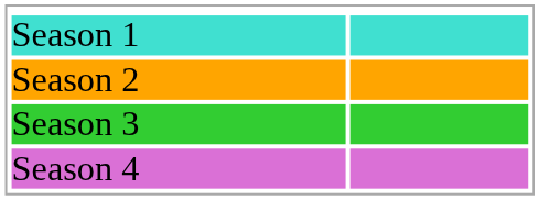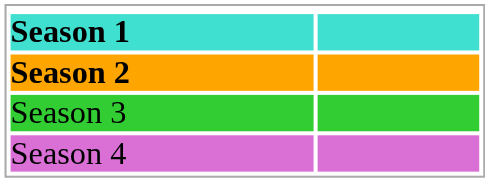Season 1 | column 1: normal -> bold
Season 2 | column 1: normal -> bold
